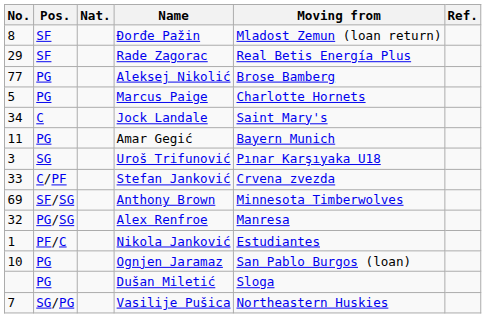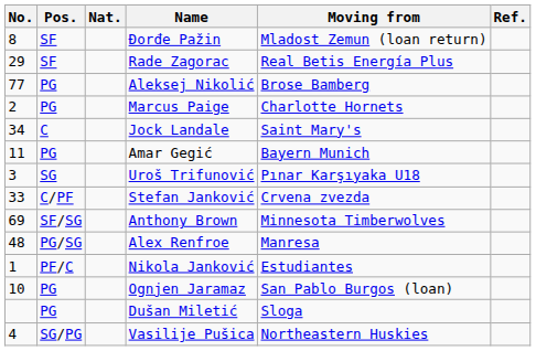Marcus Paige | No.: 5 -> 2
Alex Renfroe | No.: 32 -> 48
Vasilije Pušica | No.: 7 -> 4
